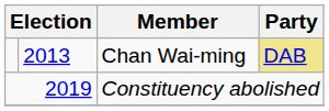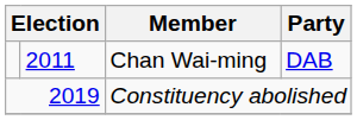Chan Wai-ming | column 2: 2013 -> 2011
Chan Wai-ming | Party: khaki background -> no background
